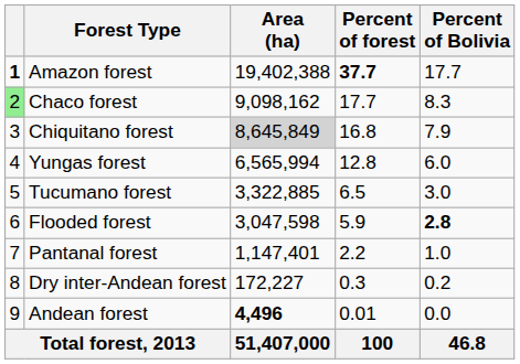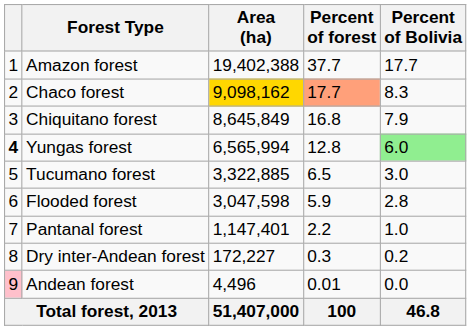Amazon forest | column 1: bold -> normal
Amazon forest | Percent of forest: bold -> normal
Chaco forest | column 1: lightgreen background -> no background
Chaco forest | Area (ha): no background -> gold background
Chaco forest | Percent of forest: no background -> lightsalmon background
Chiquitano forest | Area (ha): lightgrey background -> no background
Yungas forest | column 1: normal -> bold
Yungas forest | Percent of Bolivia: no background -> lightgreen background
Flooded forest | Percent of Bolivia: bold -> normal
Andean forest | column 1: no background -> pink background
Andean forest | Area (ha): bold -> normal
